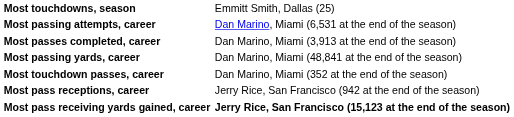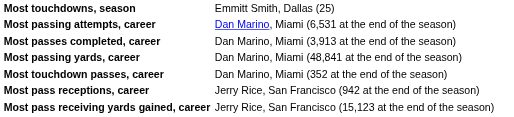row 7 | column 2: bold -> normal
